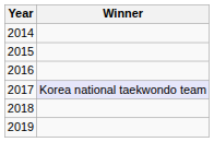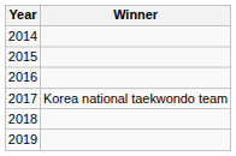2017 | Winner: lavender background -> no background
